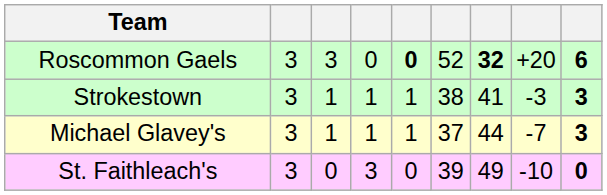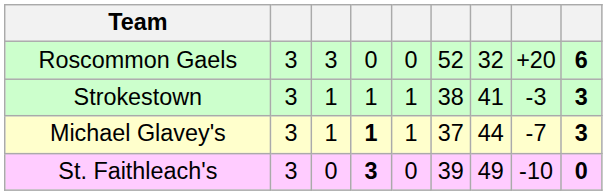Roscommon Gaels | column 5: bold -> normal
Roscommon Gaels | column 7: bold -> normal
Michael Glavey's | column 4: normal -> bold
St. Faithleach's | column 4: normal -> bold
